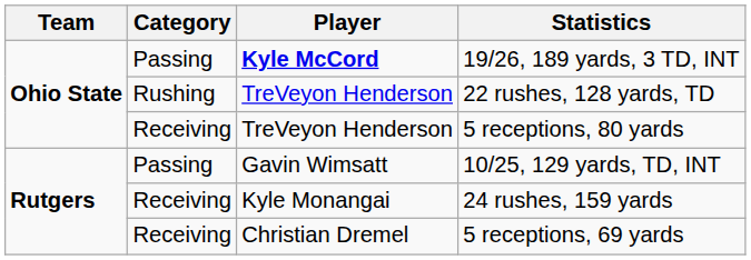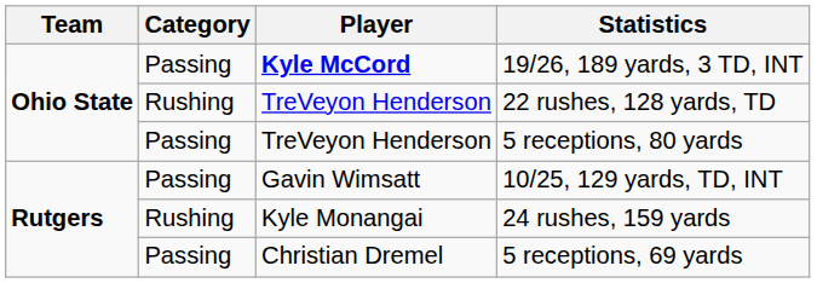5 receptions, 80 yards | Category: Receiving -> Passing
24 rushes, 159 yards | Category: Receiving -> Rushing
5 receptions, 69 yards | Category: Receiving -> Passing
